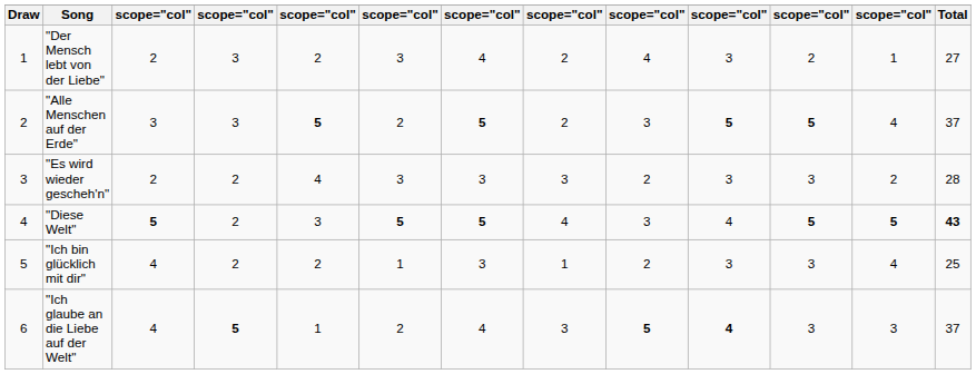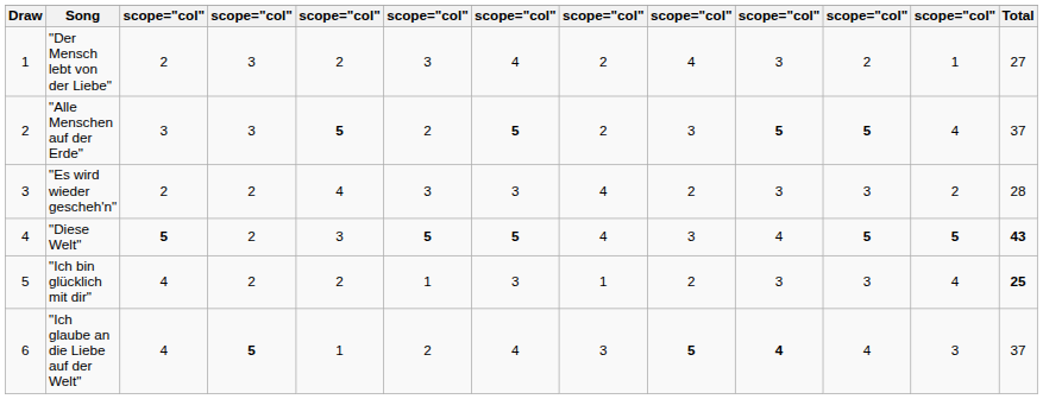"Es wird wieder gescheh'n" | column 8: 3 -> 4
"Ich bin glücklich mit dir" | Total: normal -> bold
"Ich glaube an die Liebe auf der Welt" | column 11: 3 -> 4
